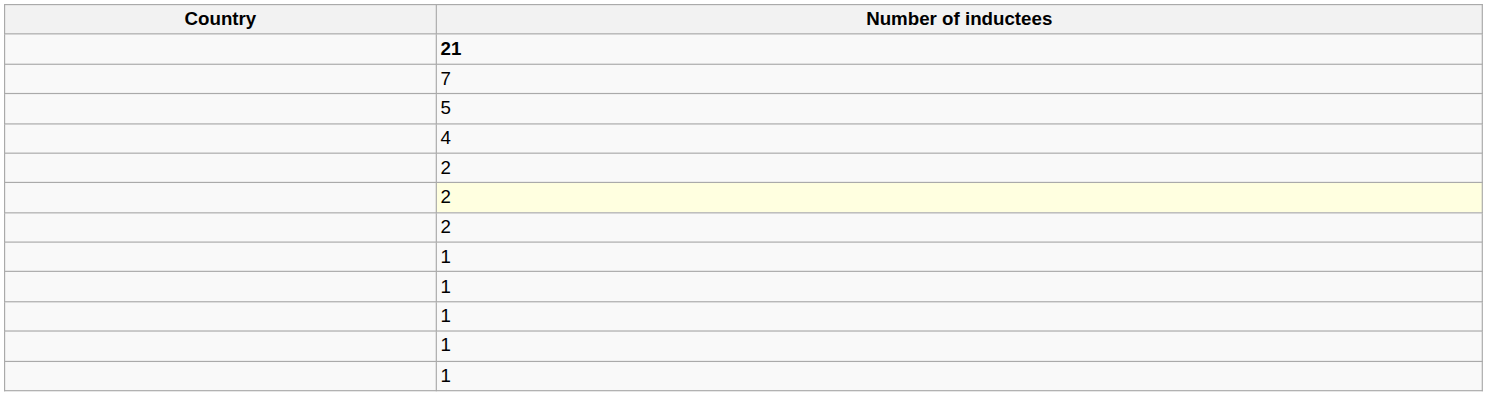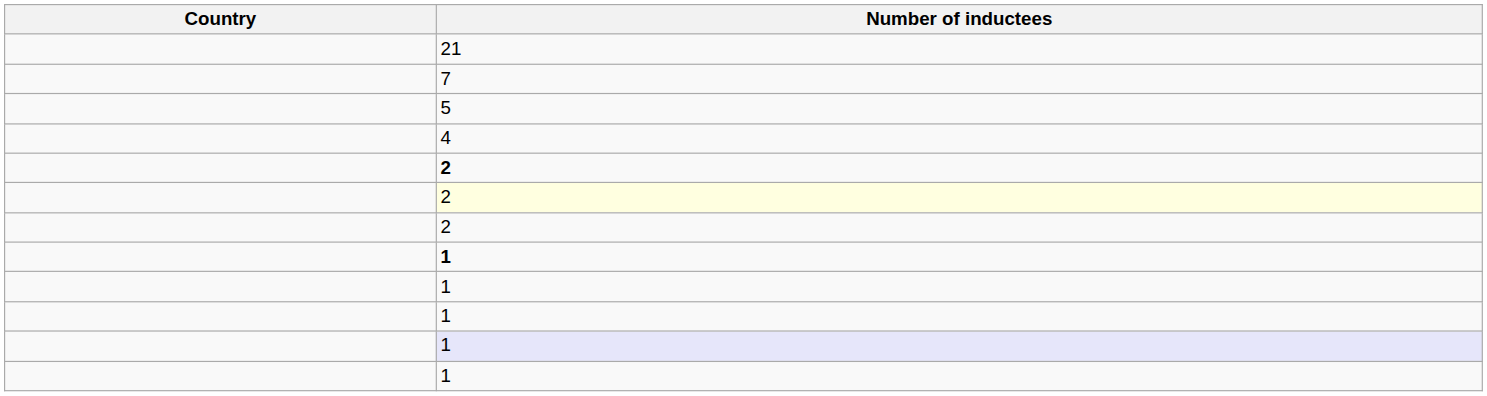row 2 | Number of inductees: bold -> normal
row 6 | Number of inductees: normal -> bold
row 9 | Number of inductees: normal -> bold
row 12 | Number of inductees: no background -> lavender background
